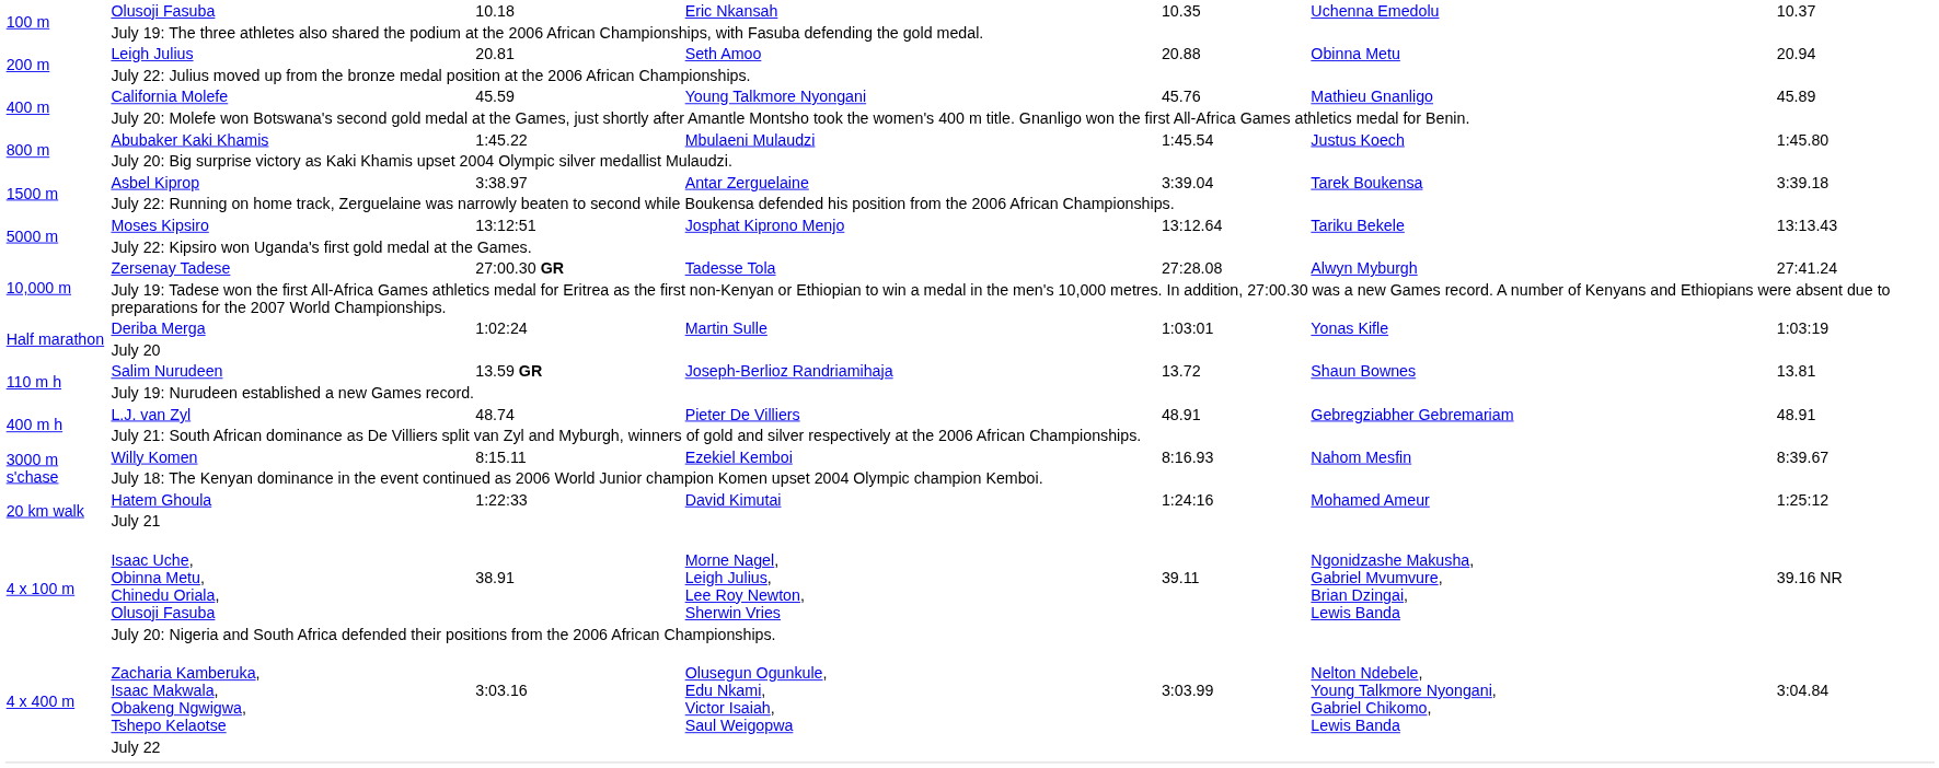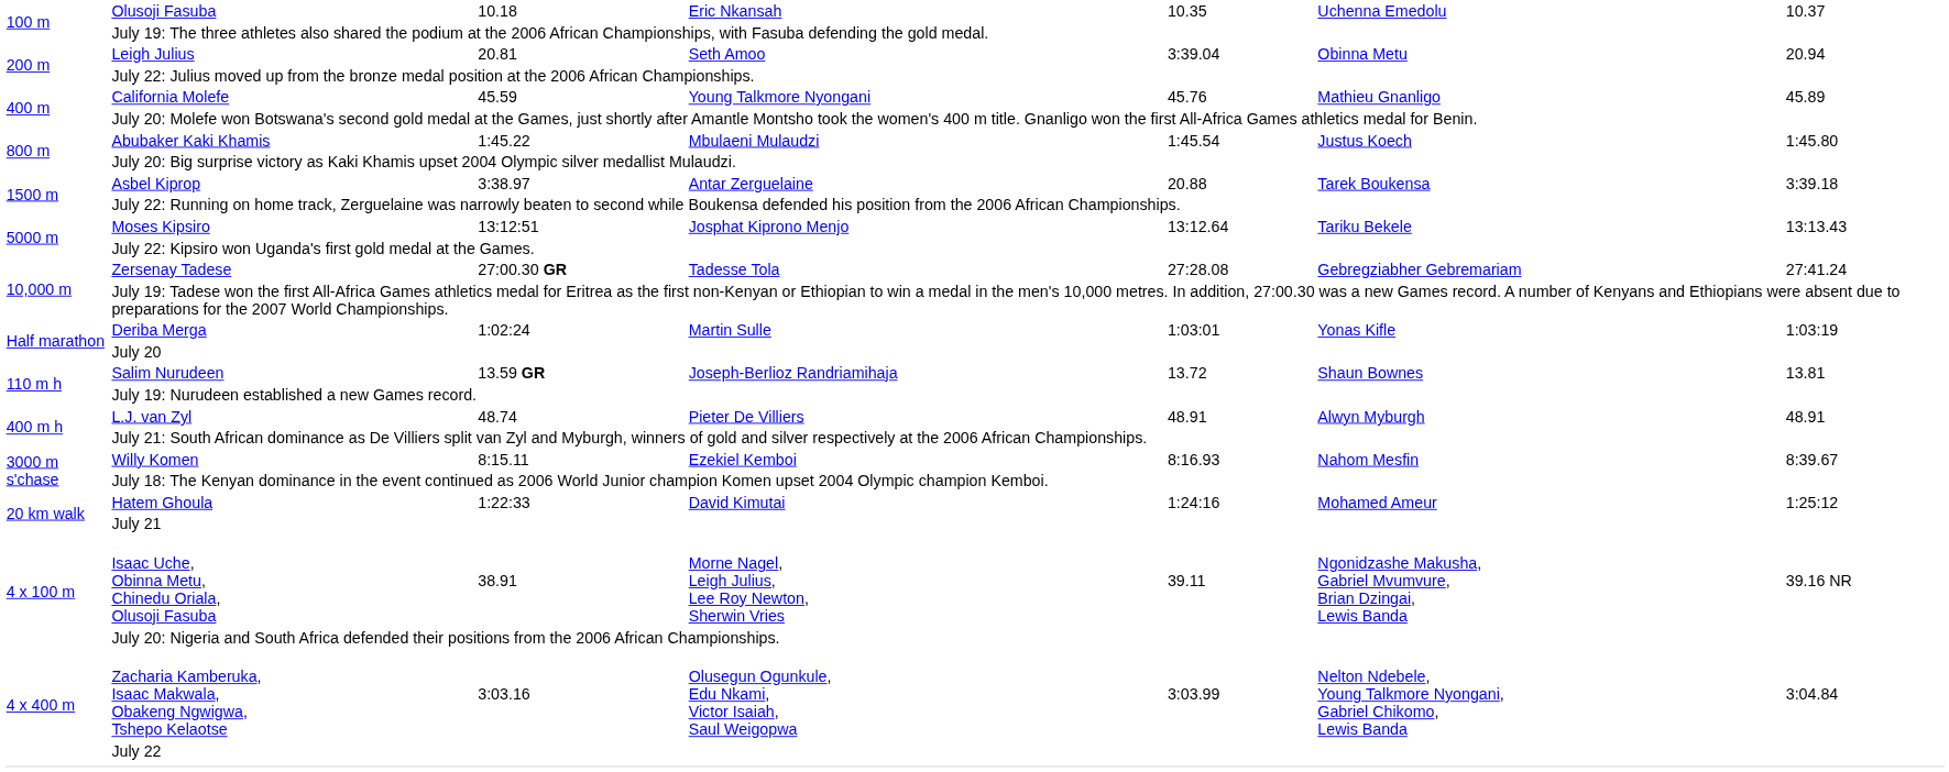Leigh Julius | column 5: 20.88 -> 3:39.04
Asbel Kiprop | column 5: 3:39.04 -> 20.88
Zersenay Tadese | column 6: Alwyn Myburgh -> Gebregziabher Gebremariam
L.J. van Zyl | column 6: Gebregziabher Gebremariam -> Alwyn Myburgh
